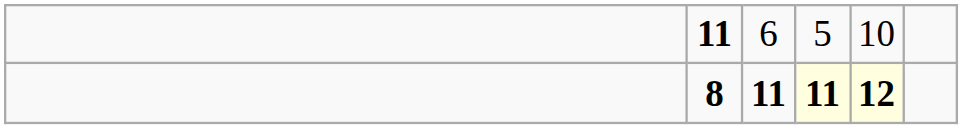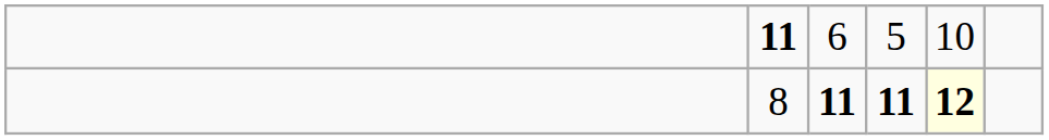row 2 | column 2: bold -> normal
row 2 | column 4: lightyellow background -> no background
